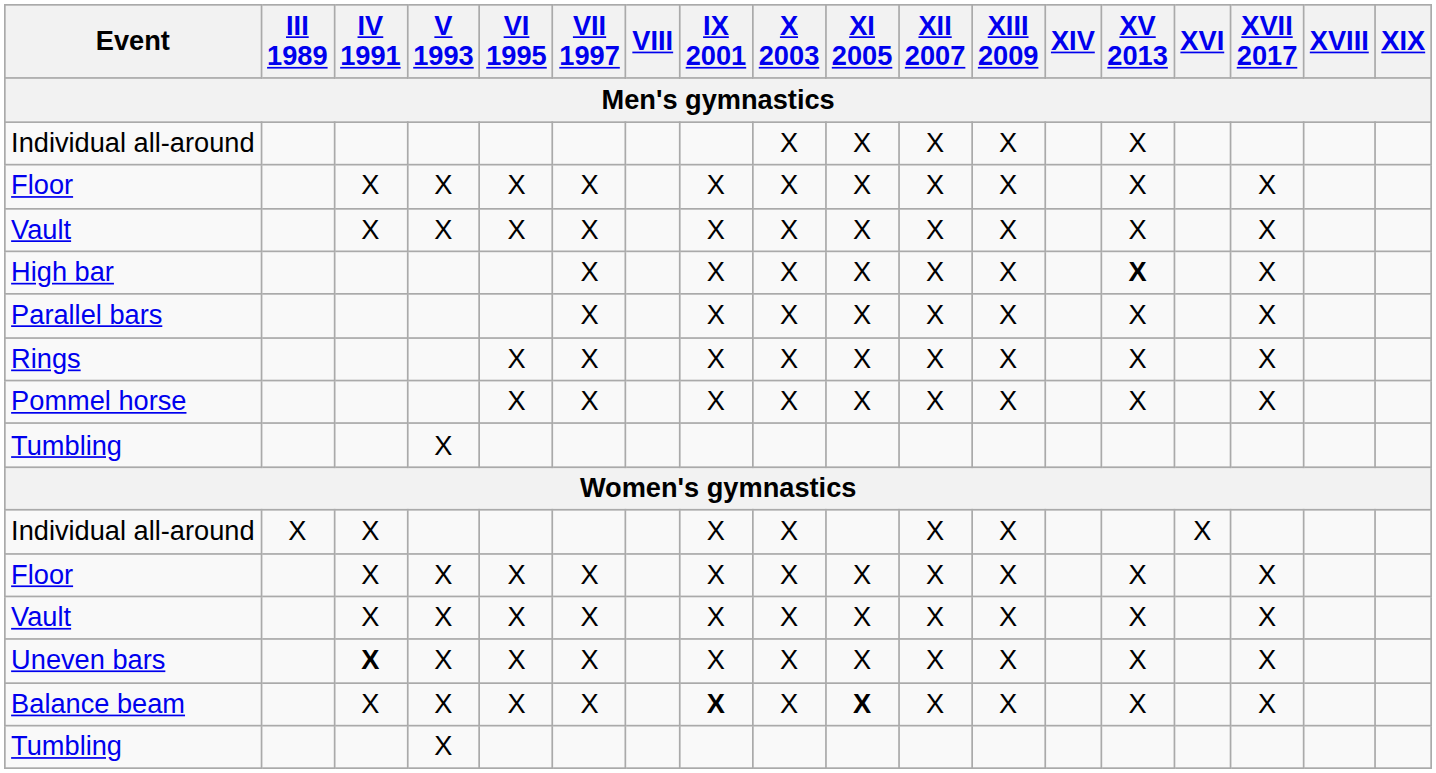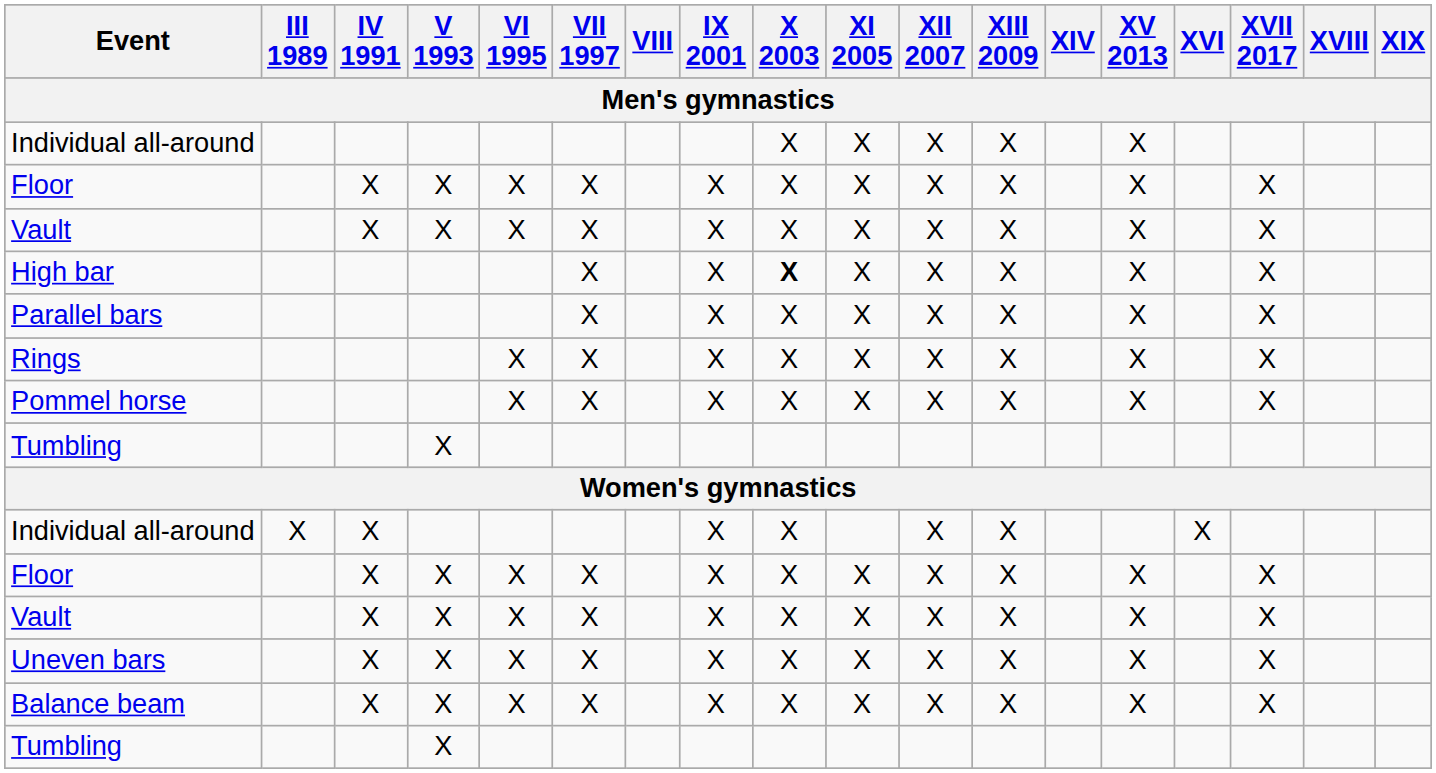High bar | X 2003: normal -> bold
High bar | XV 2013: bold -> normal
Uneven bars | IV 1991: bold -> normal
Balance beam | IX 2001: bold -> normal
Balance beam | XI 2005: bold -> normal
